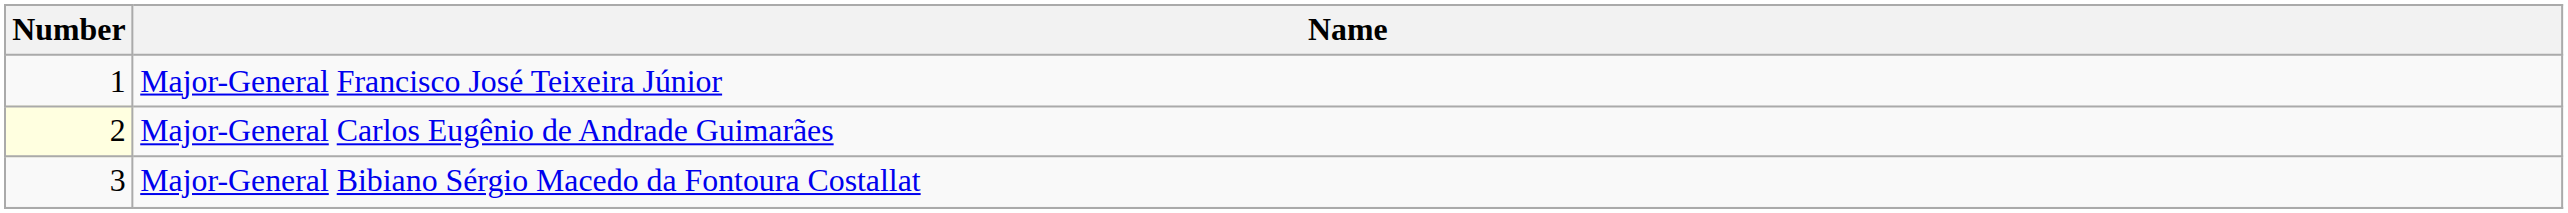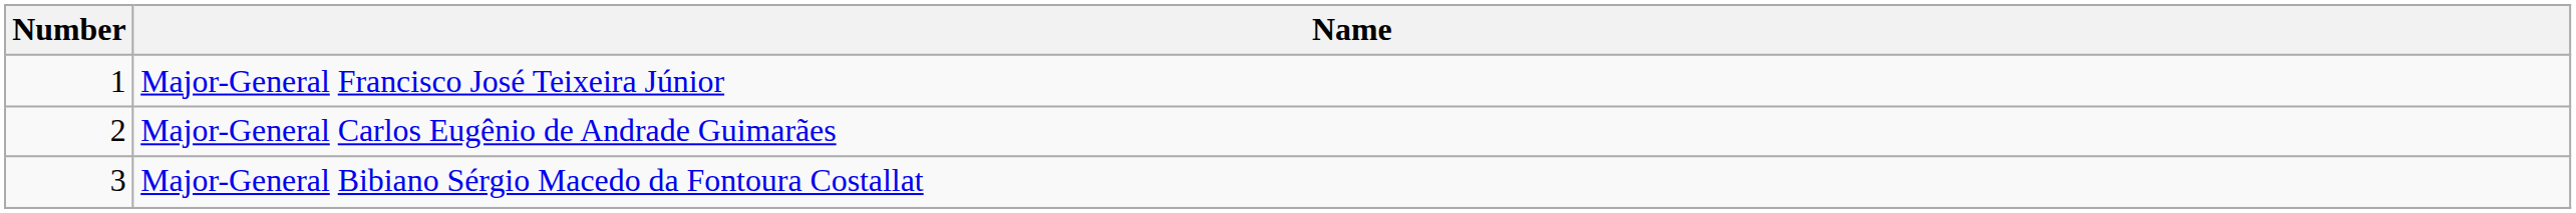Major-General Carlos Eugênio de Andrade Guimarães | Number: lightyellow background -> no background
